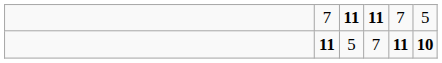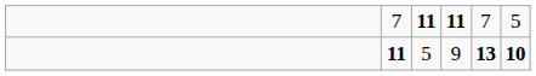row 2 | column 4: 7 -> 9
row 2 | column 5: 11 -> 13
